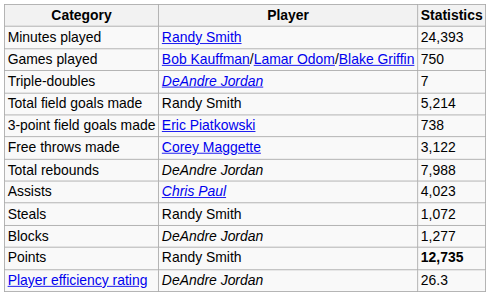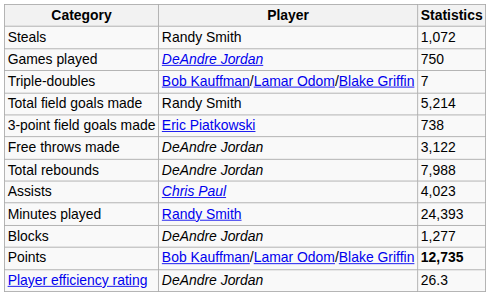rows swapped: Minutes played <-> Steals
Games played | Player: Bob Kauffman/Lamar Odom/Blake Griffin -> DeAndre Jordan
Triple-doubles | Player: DeAndre Jordan -> Bob Kauffman/Lamar Odom/Blake Griffin
Free throws made | Player: Corey Maggette -> DeAndre Jordan
Points | Player: Randy Smith -> Bob Kauffman/Lamar Odom/Blake Griffin
